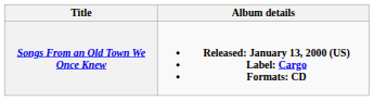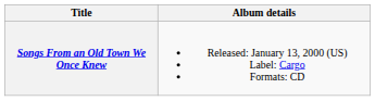Songs From an Old Town We Once Knew | Album details: bold -> normal
